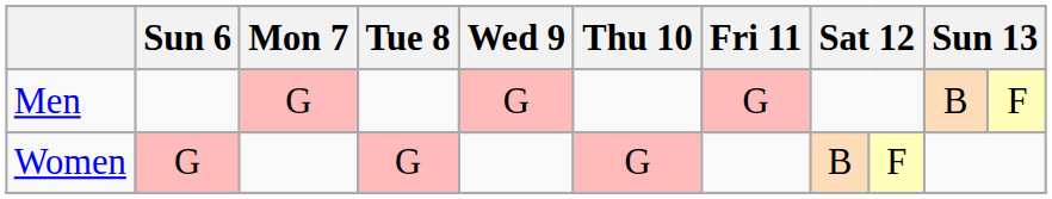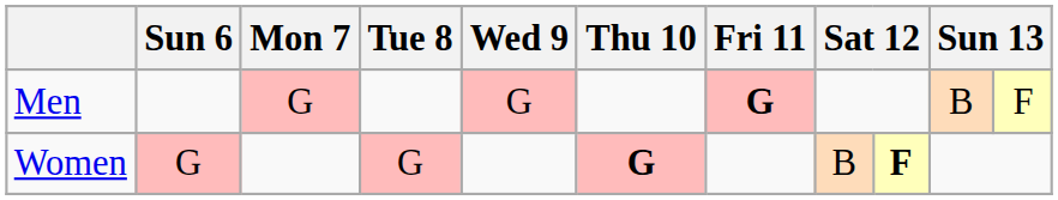Men | Fri 11: normal -> bold
Women | Thu 10: normal -> bold
Women | column 9: normal -> bold
